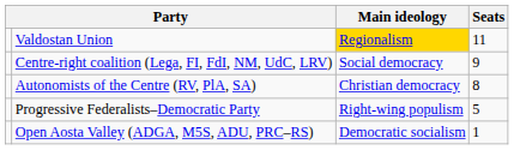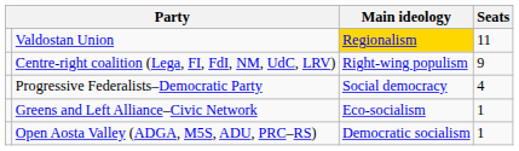Centre-right coalition (Lega, FI, FdI, NM, UdC, LRV) | Main ideology: Social democracy -> Right-wing populism
- row: Autonomists of the Centre (RV, PlA, SA) | Christian democracy | 8
Progressive Federalists–Democratic Party | Main ideology: Right-wing populism -> Social democracy
Progressive Federalists–Democratic Party | Seats: 5 -> 4
+ row: Greens and Left Alliance–Civic Network | Eco-socialism | 1
